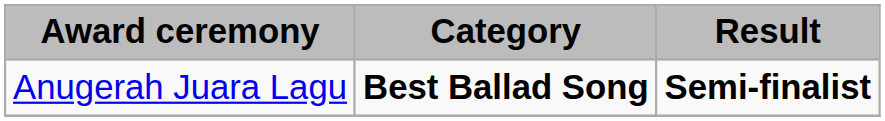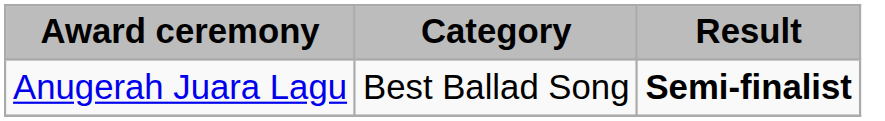Anugerah Juara Lagu | Category: bold -> normal
